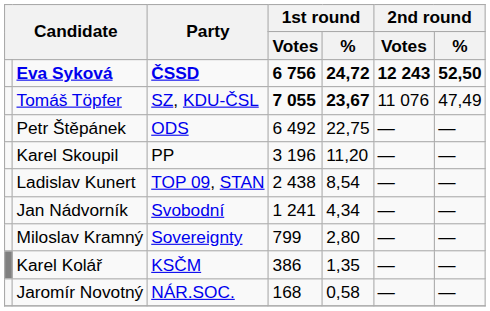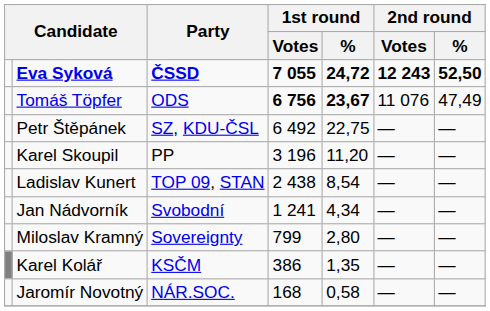Eva Syková | 1st round / Votes: 6 756 -> 7 055
Tomáš Töpfer | Party: SZ, KDU-ČSL -> ODS
Tomáš Töpfer | 1st round / Votes: 7 055 -> 6 756
Petr Štěpánek | Party: ODS -> SZ, KDU-ČSL
